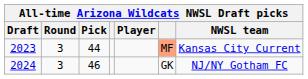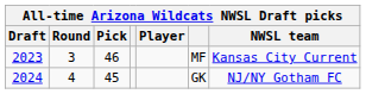2023 | Pick: 44 -> 46
2023 | column 6: lightsalmon background -> no background
2024 | Round: 3 -> 4
2024 | Pick: 46 -> 45
